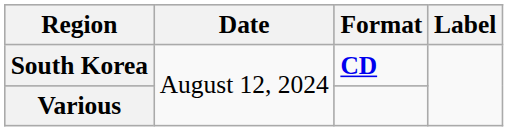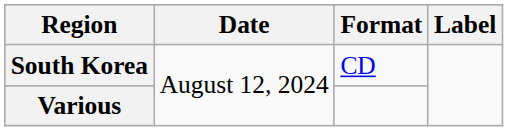South Korea | Format: bold -> normal
